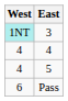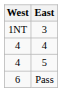3 | West: paleturquoise background -> no background
